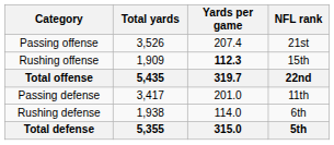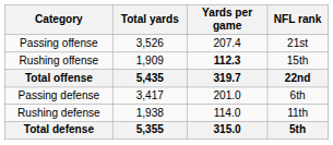Passing defense | NFL rank: 11th -> 6th
Rushing defense | NFL rank: 6th -> 11th
